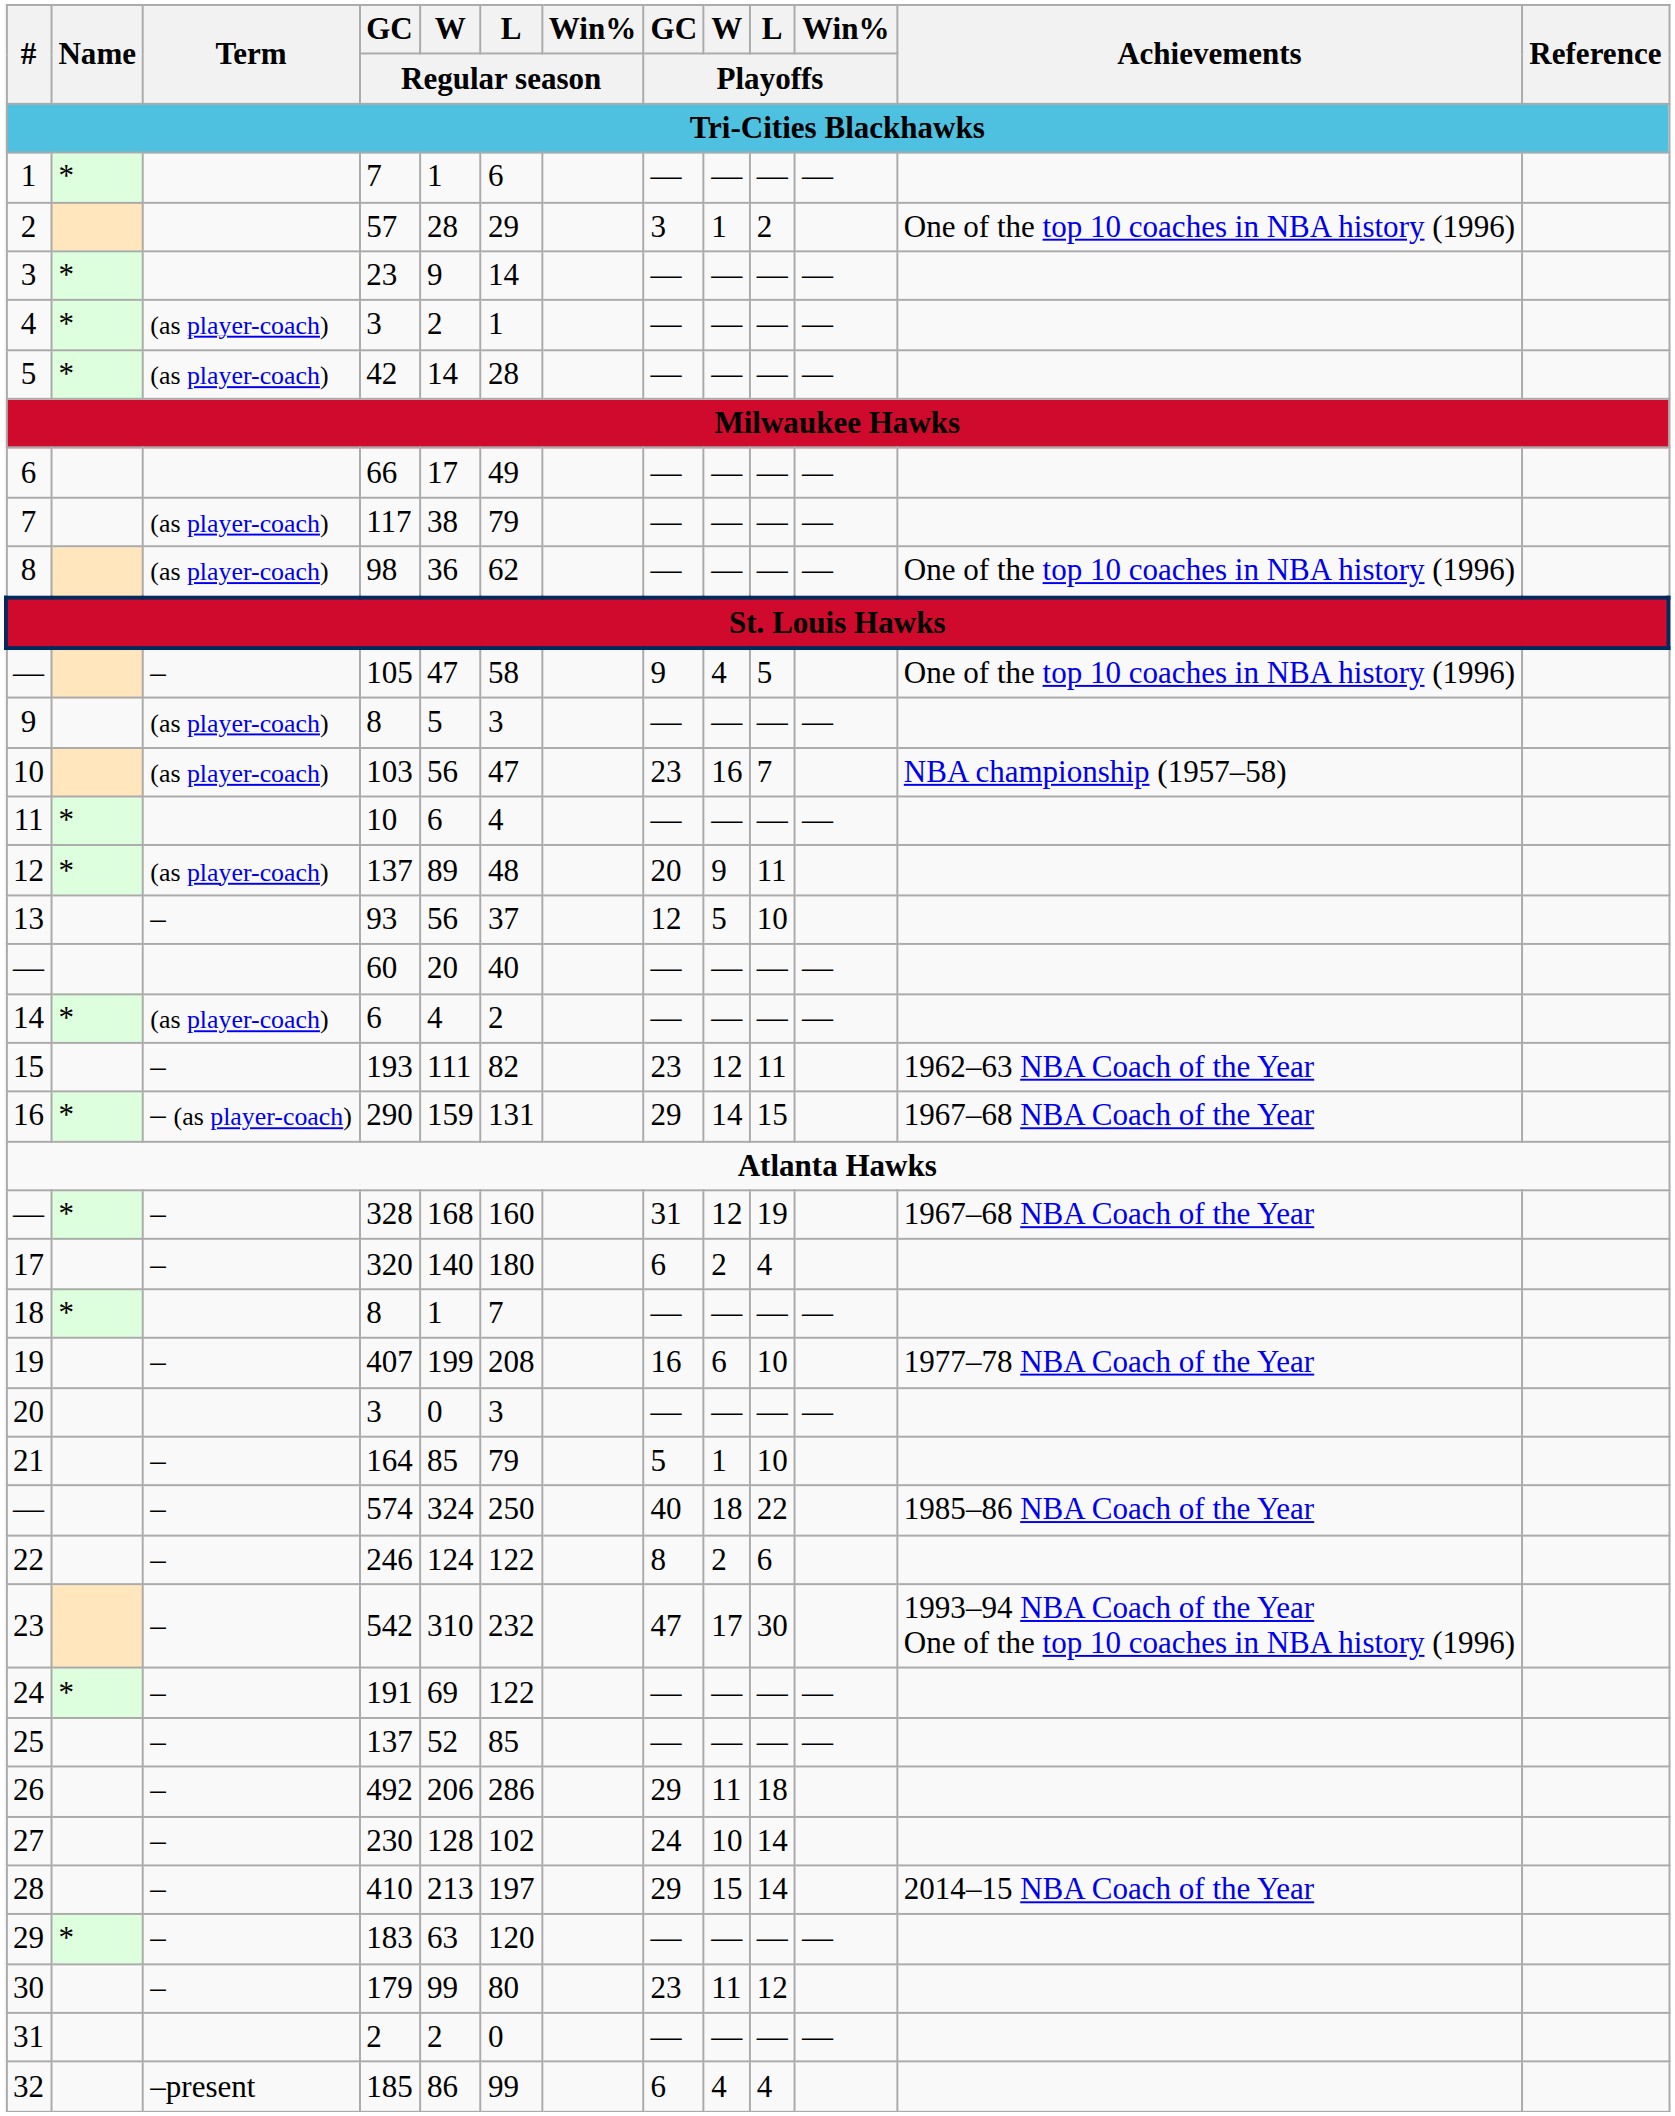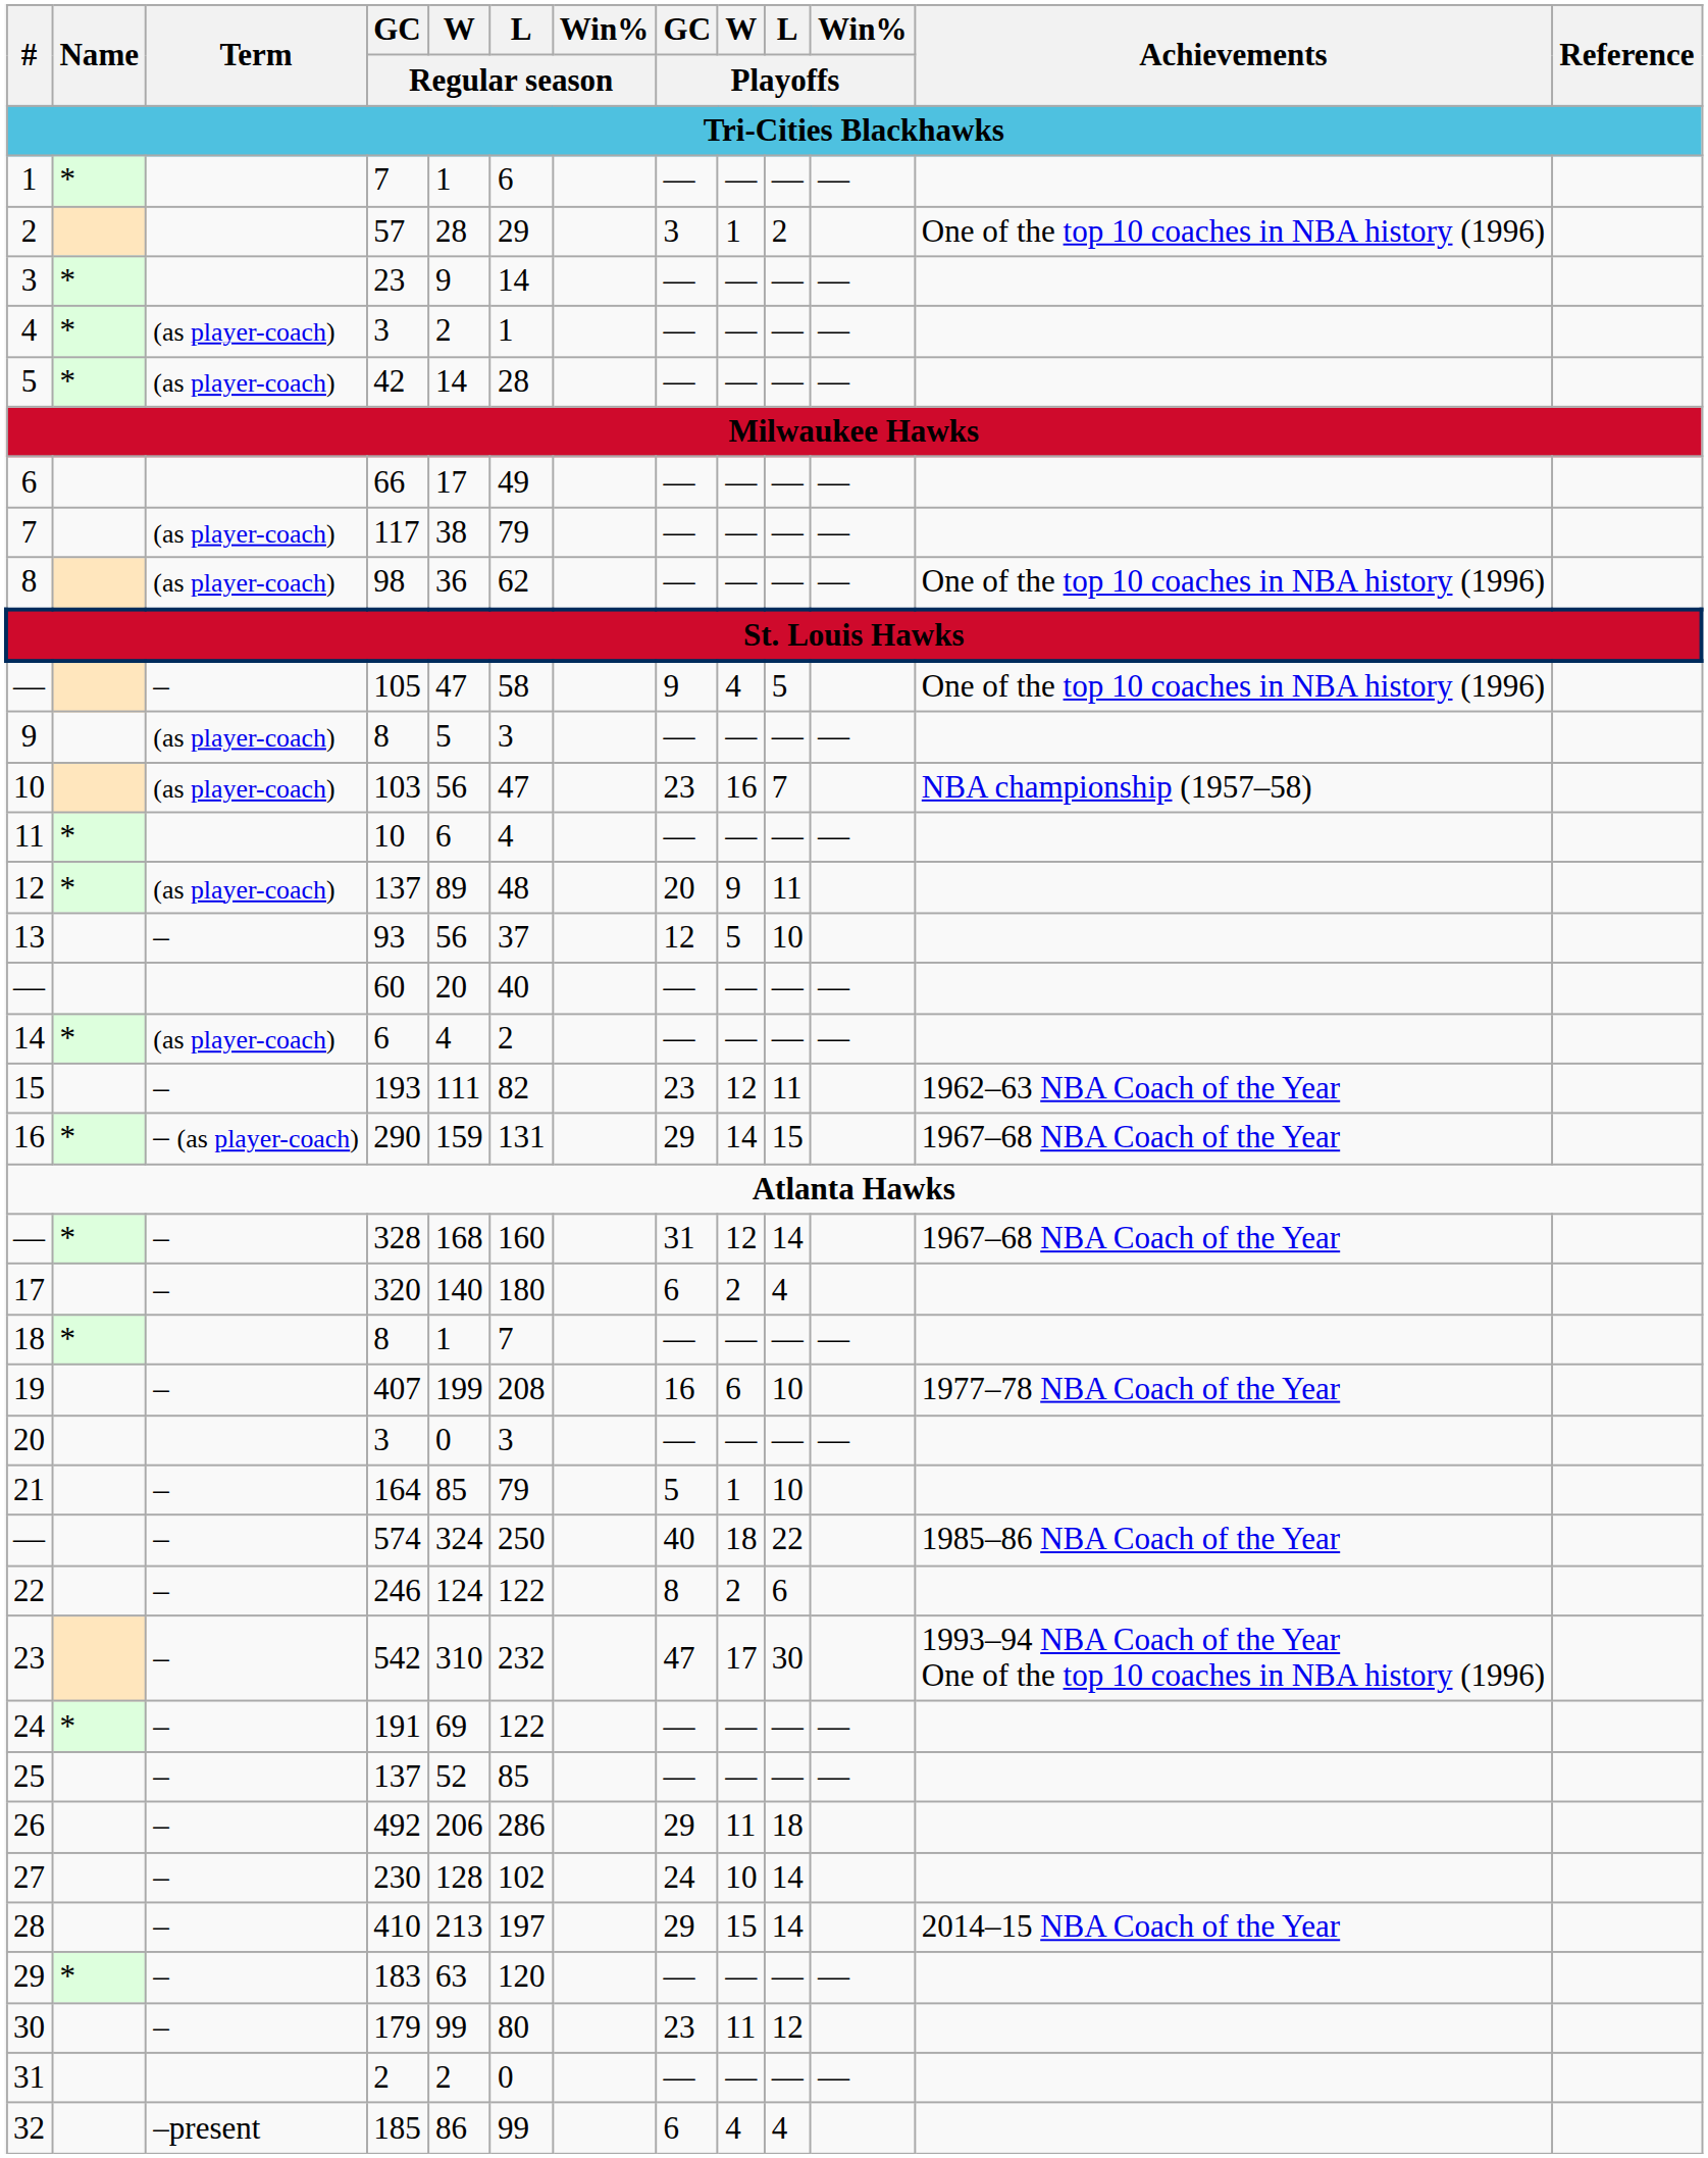— / 328 | L / Playoffs: 19 -> 14
